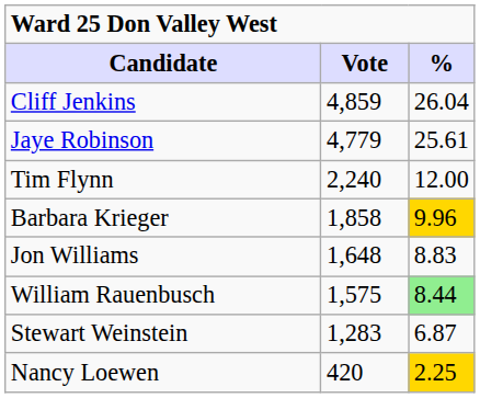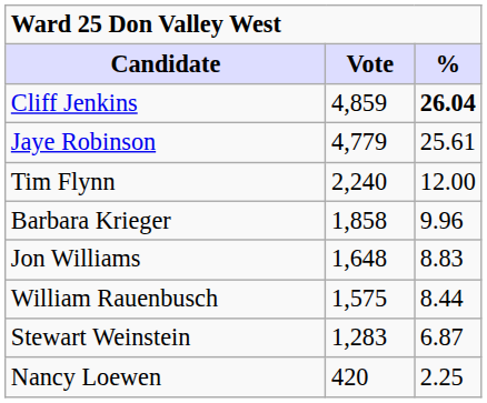Cliff Jenkins | %: normal -> bold
Barbara Krieger | %: gold background -> no background
William Rauenbusch | %: lightgreen background -> no background
Nancy Loewen | %: gold background -> no background
